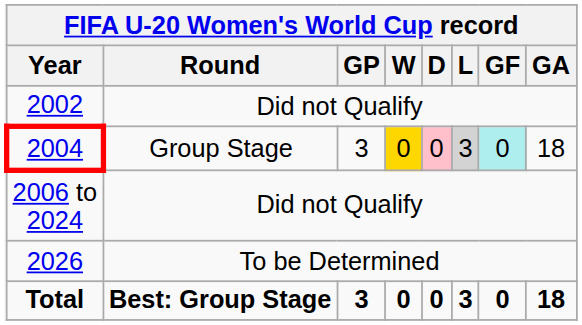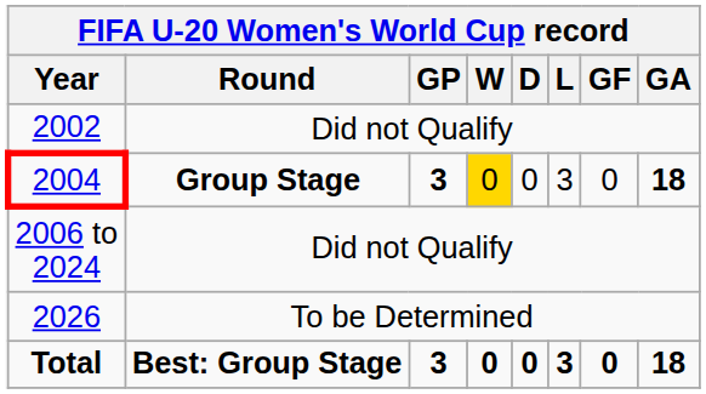2004 | Round: normal -> bold
2004 | GP: normal -> bold
2004 | D: pink background -> no background
2004 | L: lightgrey background -> no background
2004 | GF: paleturquoise background -> no background
2004 | GA: normal -> bold
